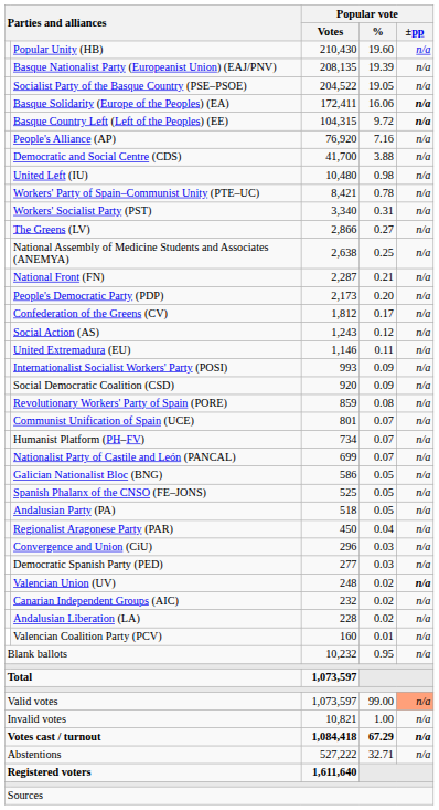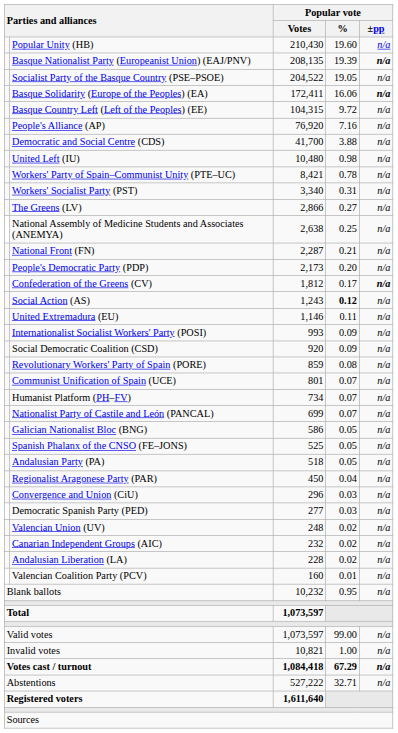Basque Nationalist Party (Europeanist Union) (EAJ/PNV) | Popular vote / ±pp: normal -> bold
Basque Country Left (Left of the Peoples) (EE) | Popular vote / ±pp: bold -> normal
Confederation of the Greens (CV) | Popular vote / ±pp: normal -> bold
Social Action (AS) | Popular vote / %: normal -> bold
Valencian Union (UV) | Popular vote / ±pp: bold -> normal
Valid votes | Popular vote / ±pp: lightsalmon background -> no background
